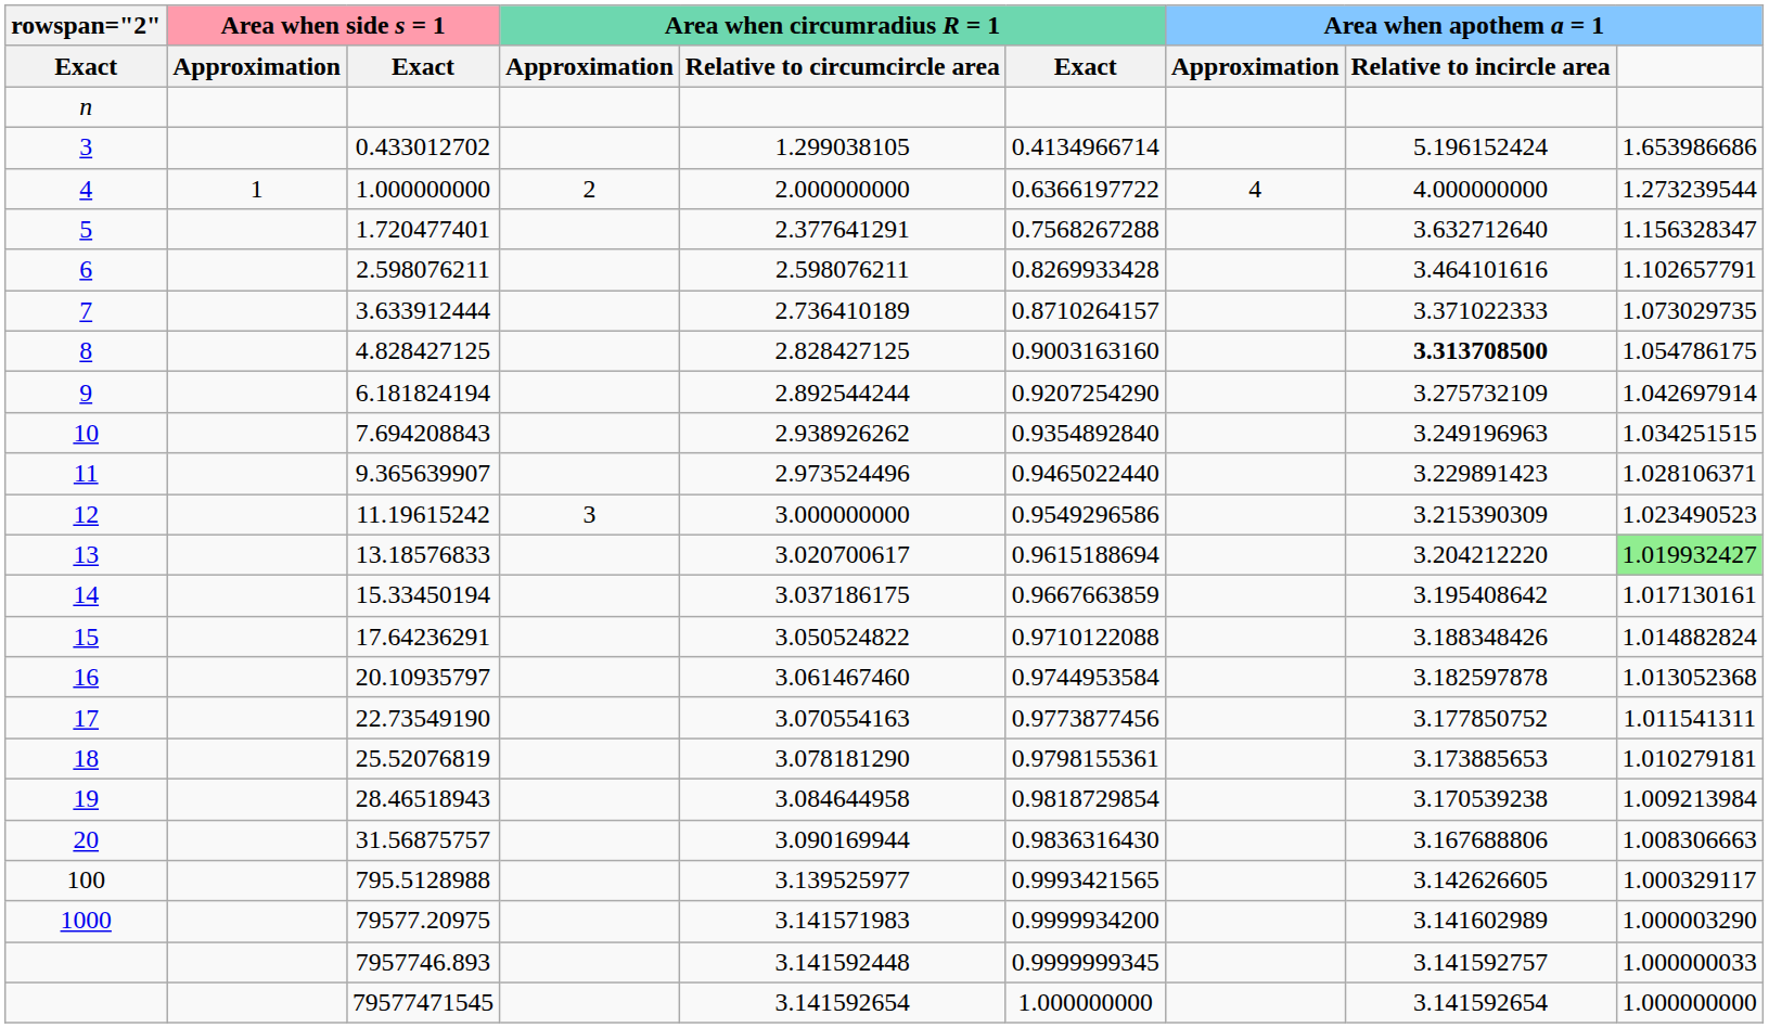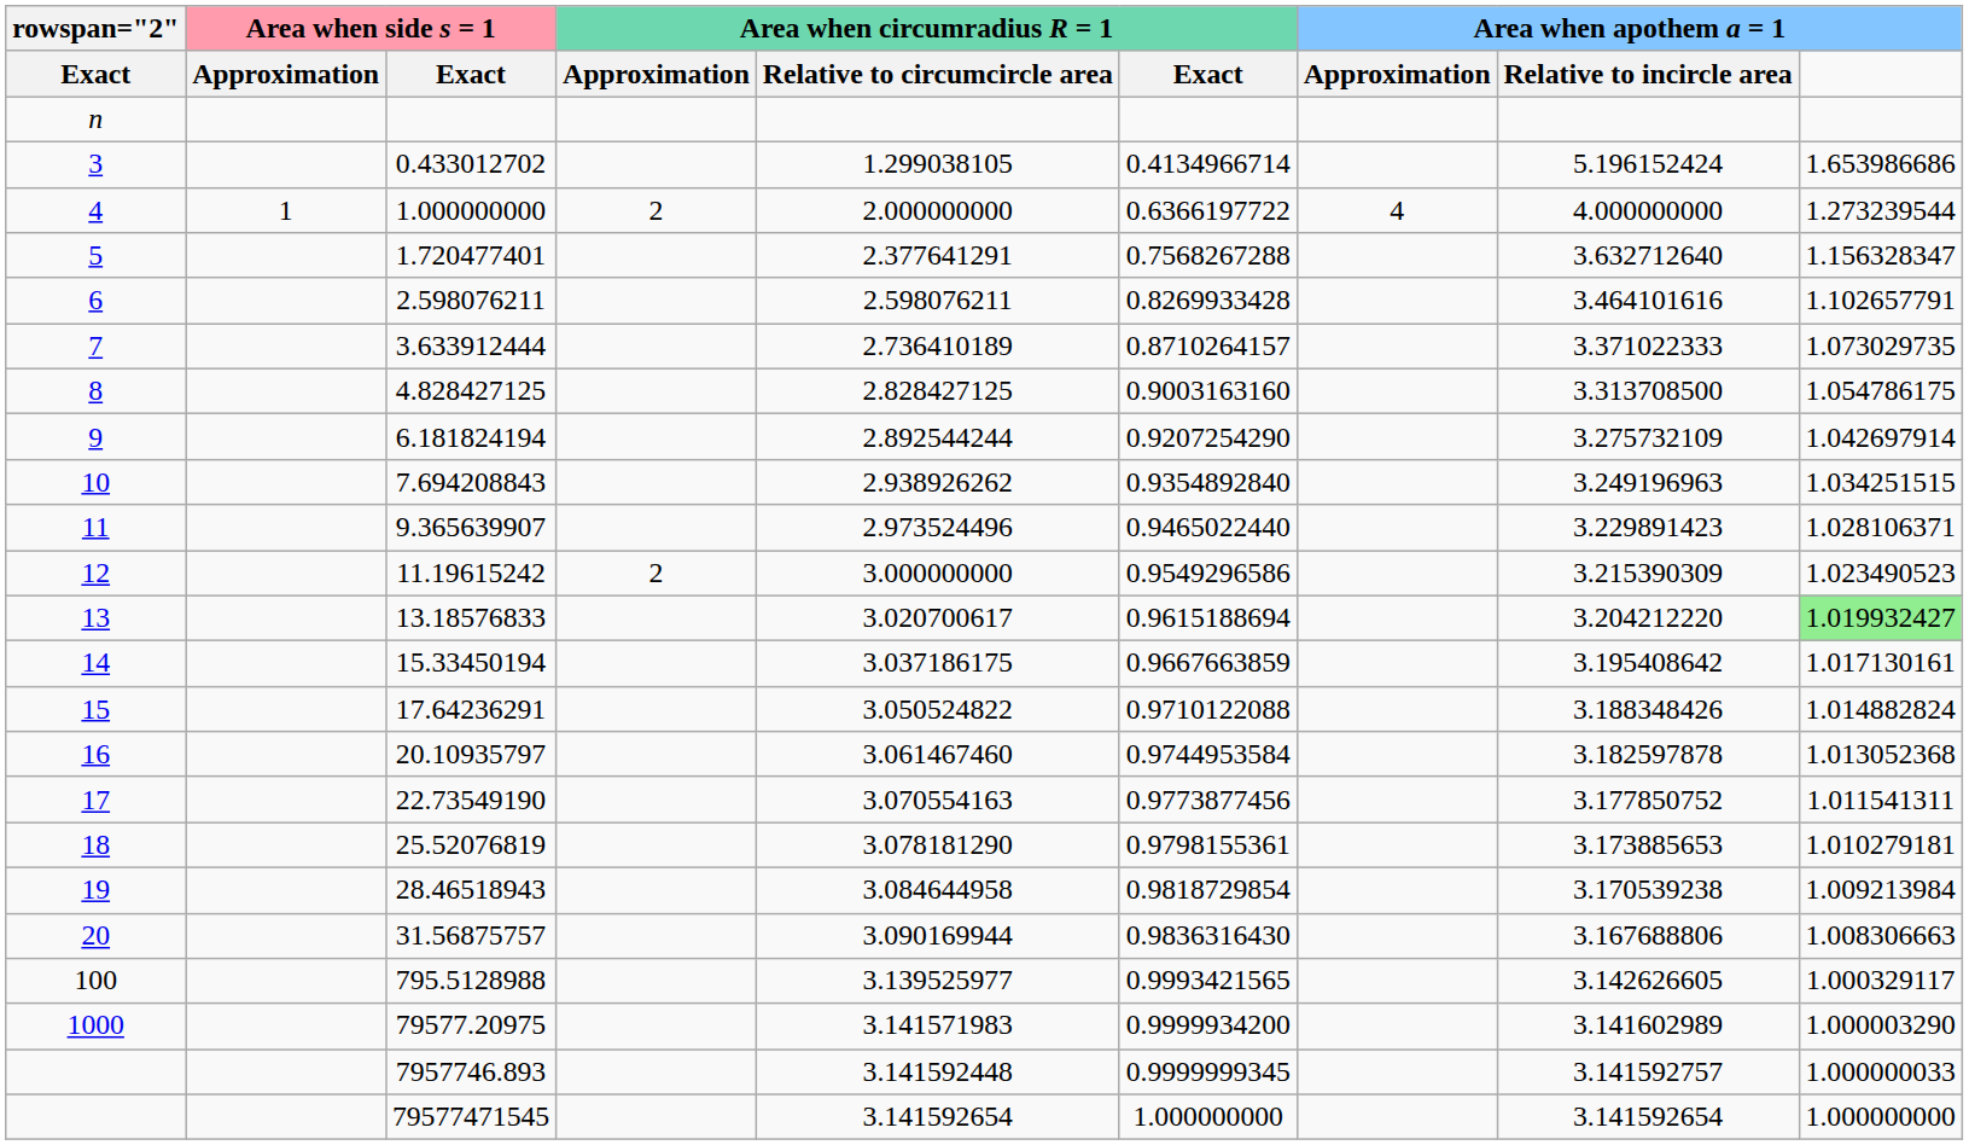4.828427125 | Area when apothem a = 1 / Relative to incircle area: bold -> normal
11.19615242 | Area when circumradius R = 1 / Approximation: 3 -> 2
